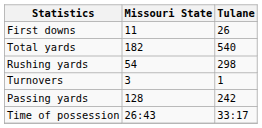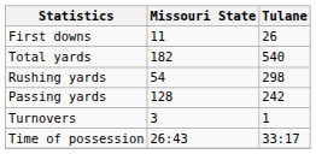rows swapped: Passing yards <-> Turnovers
